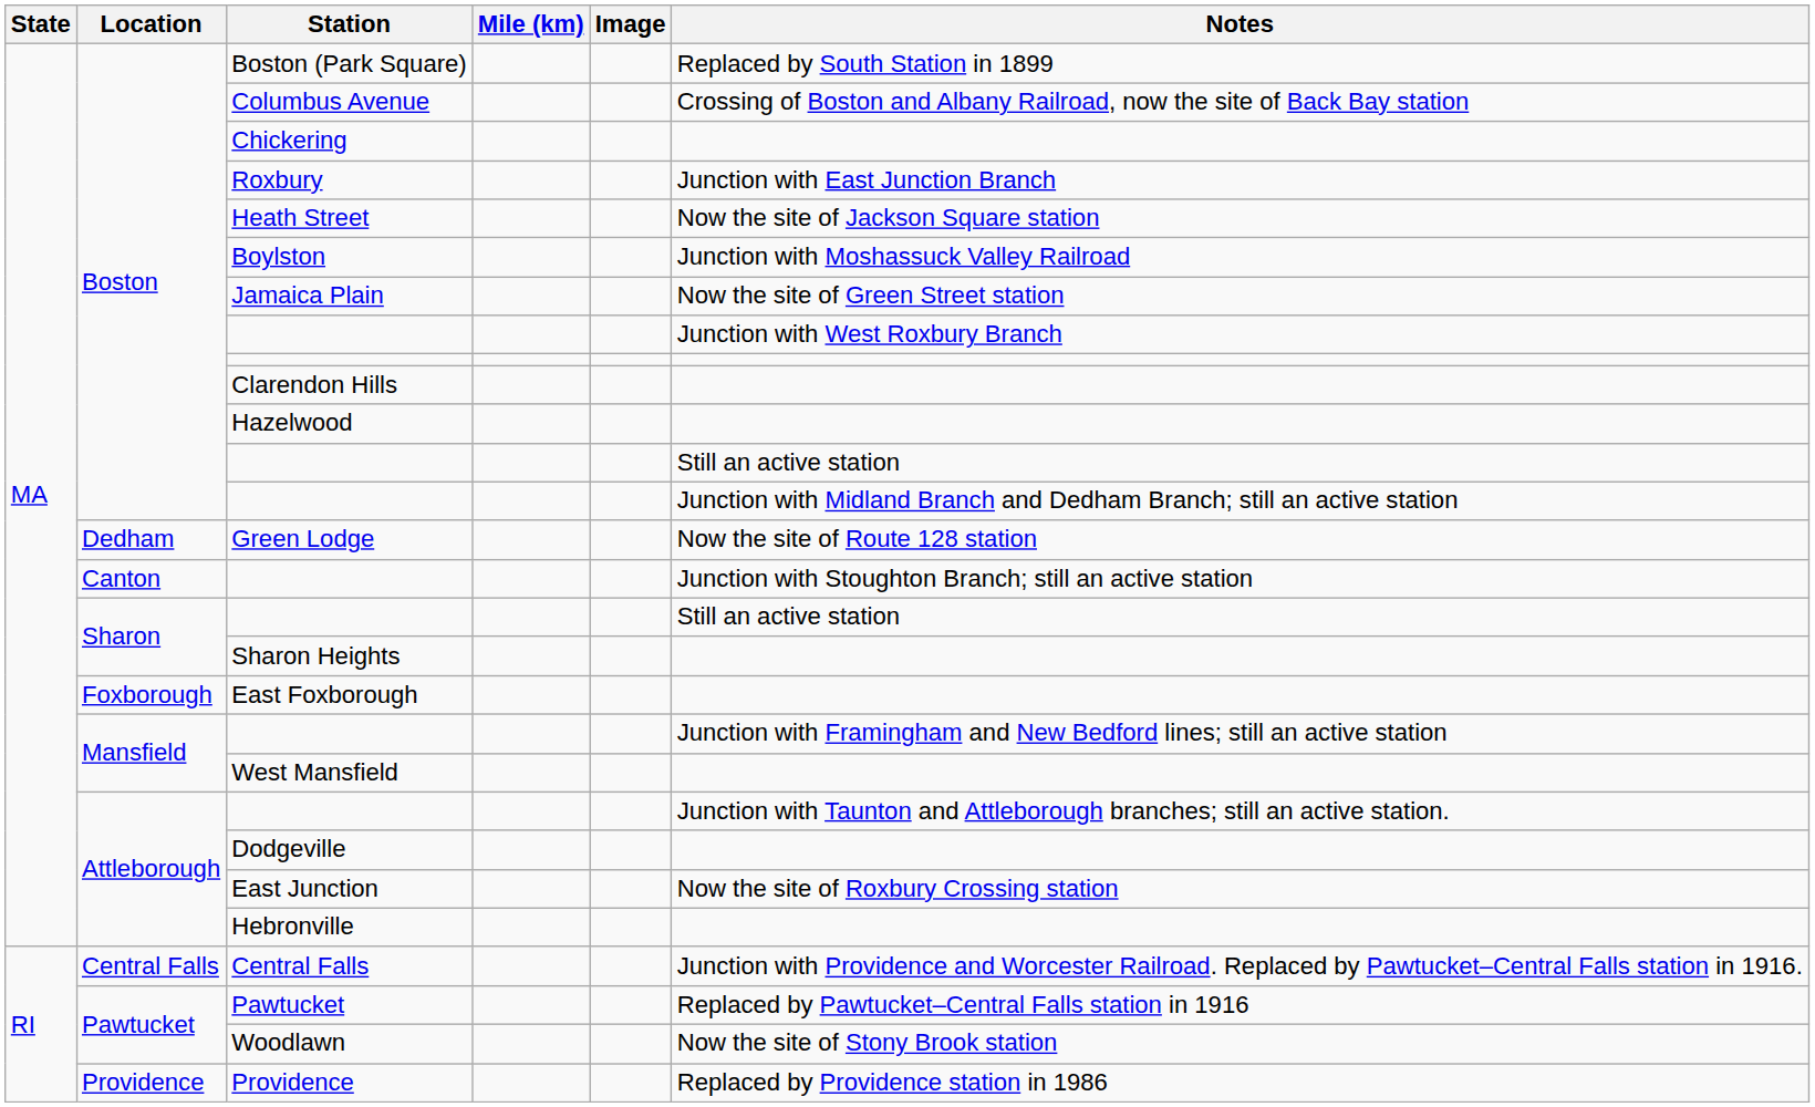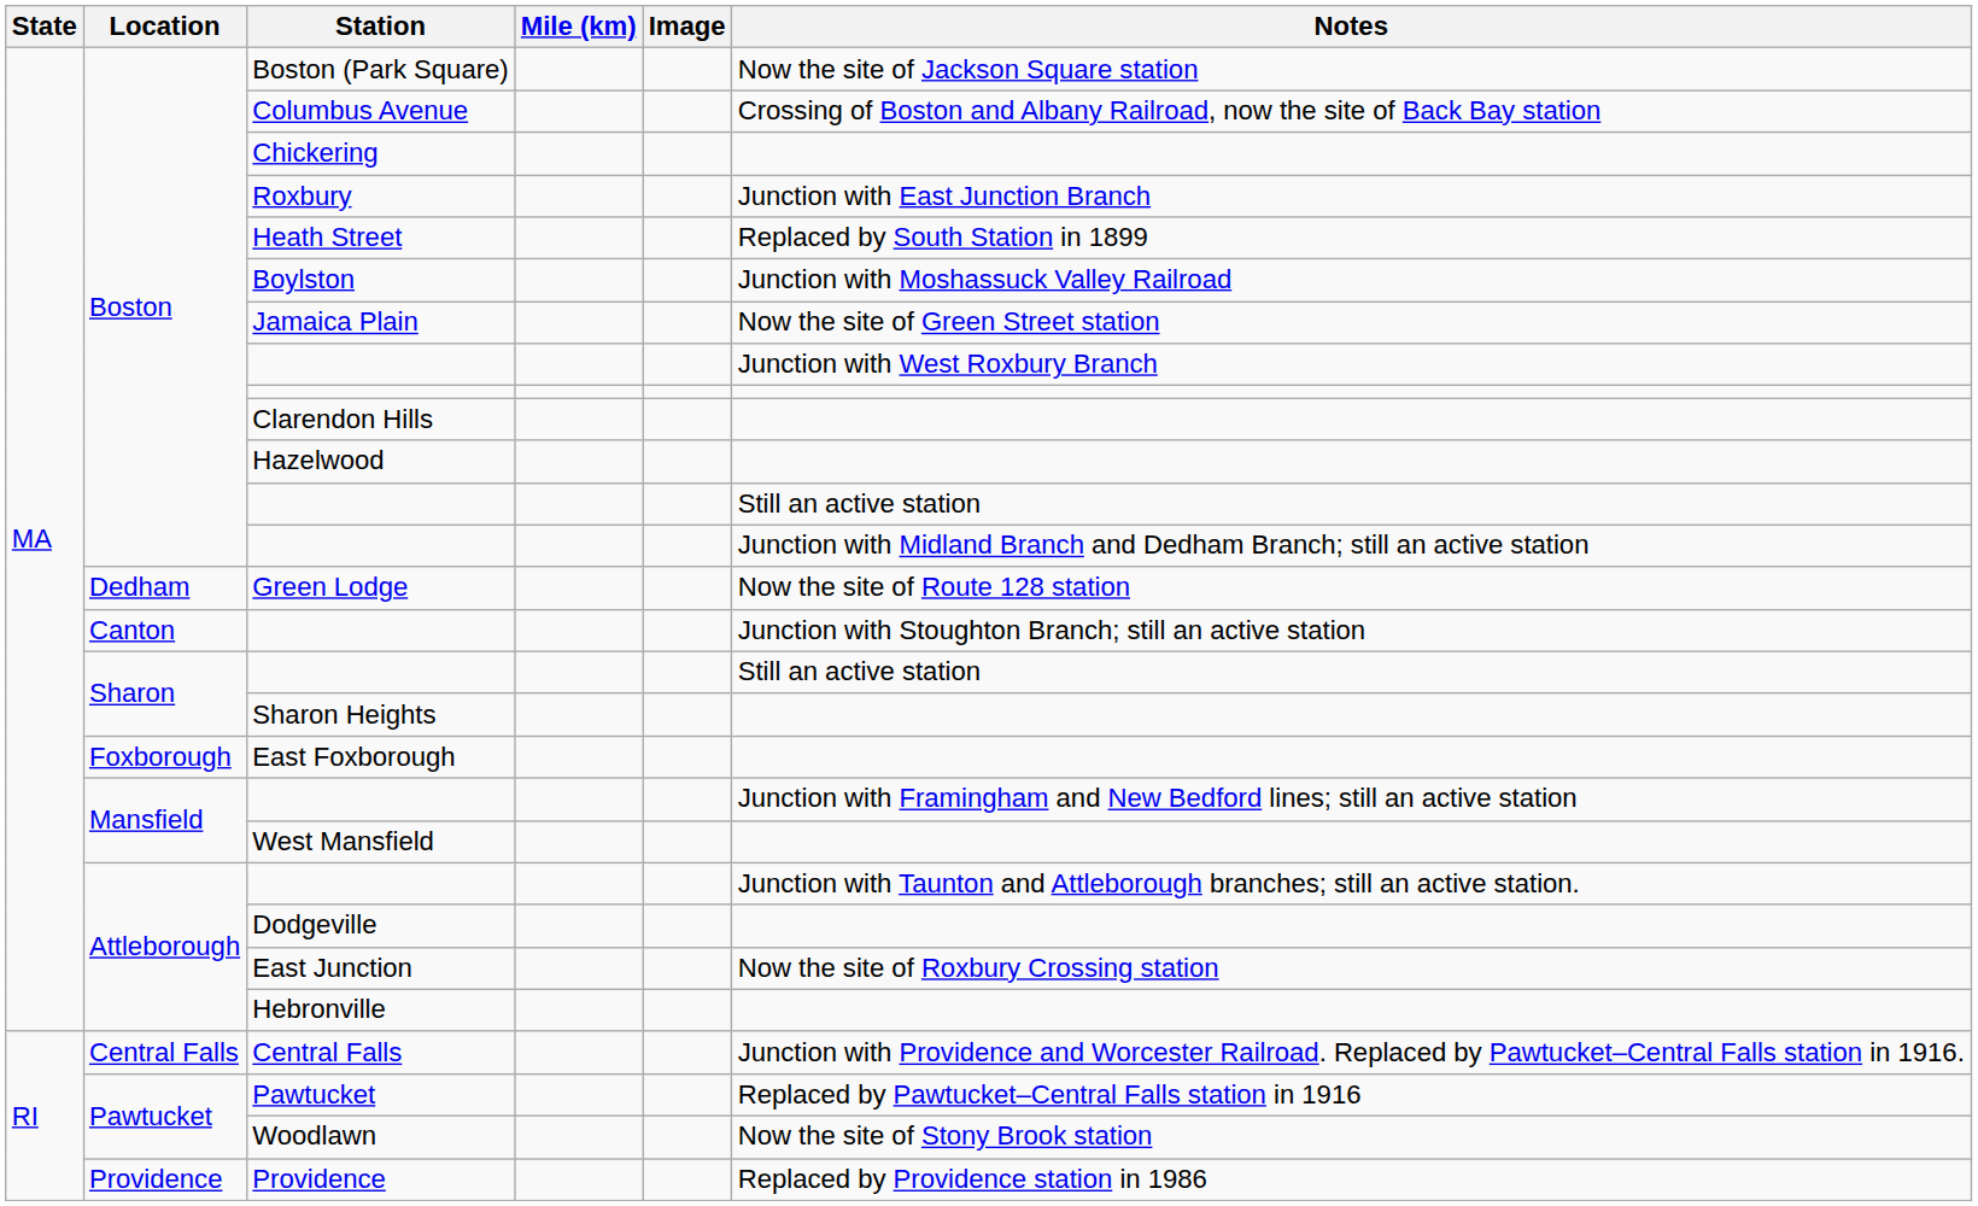Boston (Park Square) | Notes: Replaced by South Station in 1899 -> Now the site of Jackson Square station
Heath Street | Notes: Now the site of Jackson Square station -> Replaced by South Station in 1899
